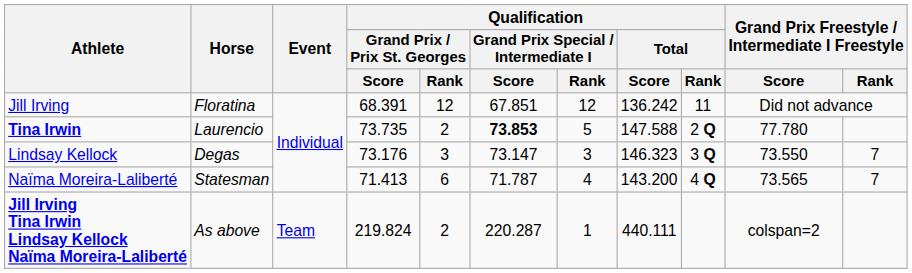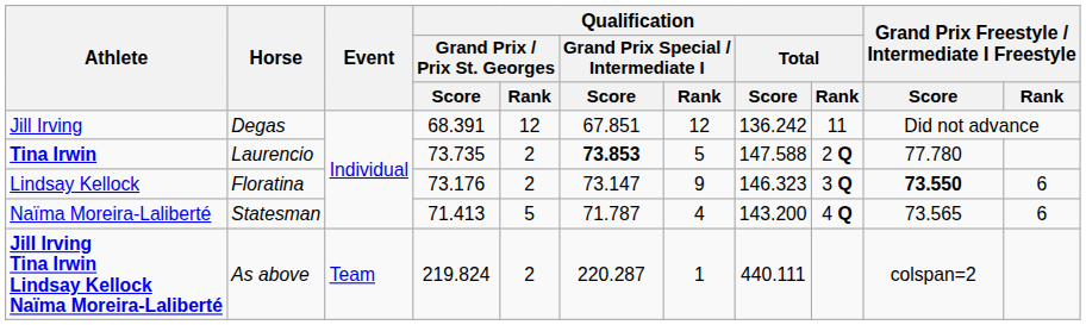Jill Irving | Horse: Floratina -> Degas
Lindsay Kellock | Horse: Degas -> Floratina
Lindsay Kellock | Qualification / Grand Prix / Prix St. Georges / Rank: 3 -> 2
Lindsay Kellock | Qualification / Grand Prix Special / Intermediate I / Rank: 3 -> 9
Lindsay Kellock | Grand Prix Freestyle / Intermediate I Freestyle / Score: normal -> bold
Lindsay Kellock | Grand Prix Freestyle / Intermediate I Freestyle / Rank: 7 -> 6
Naïma Moreira-Laliberté | Qualification / Grand Prix / Prix St. Georges / Rank: 6 -> 5
Naïma Moreira-Laliberté | Grand Prix Freestyle / Intermediate I Freestyle / Rank: 7 -> 6
